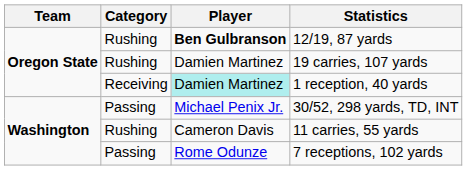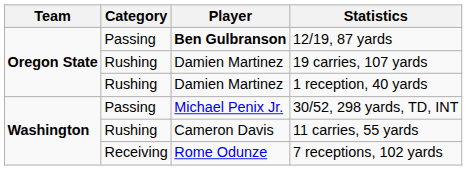12/19, 87 yards | Category: Rushing -> Passing
1 reception, 40 yards | Category: Receiving -> Rushing
1 reception, 40 yards | Player: paleturquoise background -> no background
7 receptions, 102 yards | Category: Passing -> Receiving
